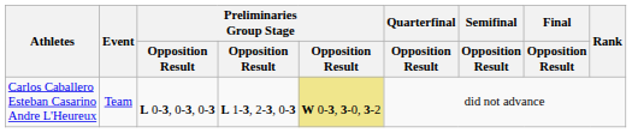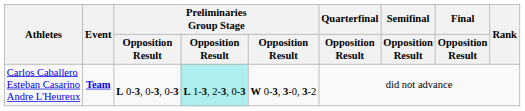Carlos Caballero Esteban Casarino Andre L'Heureux | Event: normal -> bold
Carlos Caballero Esteban Casarino Andre L'Heureux | column 4: no background -> paleturquoise background
Carlos Caballero Esteban Casarino Andre L'Heureux | column 5: khaki background -> no background
